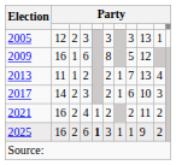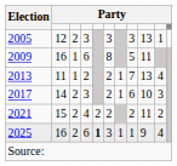2009 | column 9: 12 -> 11
2021 | column 2: 16 -> 15
2021 | column 5: 1 -> 2
2025 | column 10: 2 -> 4
